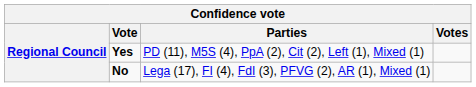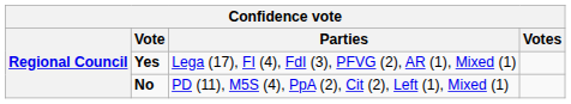Yes | Parties: PD (11), M5S (4), PpA (2), Cit (2), Left (1), Mixed (1) -> Lega (17), FI (4), FdI (3), PFVG (2), AR (1), Mixed (1)
No | Parties: Lega (17), FI (4), FdI (3), PFVG (2), AR (1), Mixed (1) -> PD (11), M5S (4), PpA (2), Cit (2), Left (1), Mixed (1)
